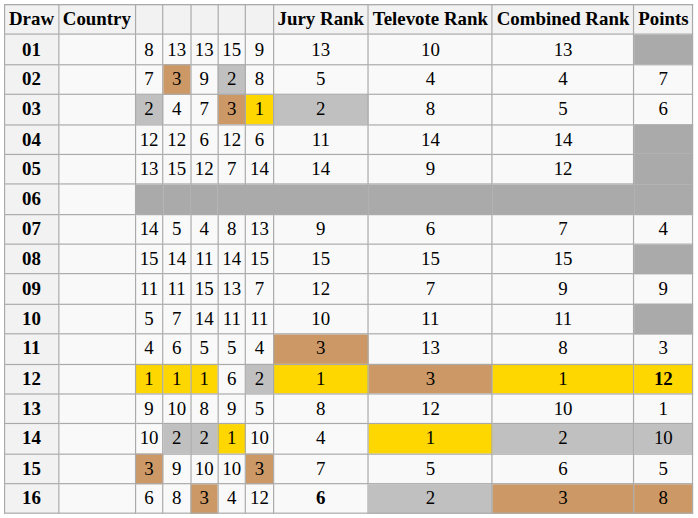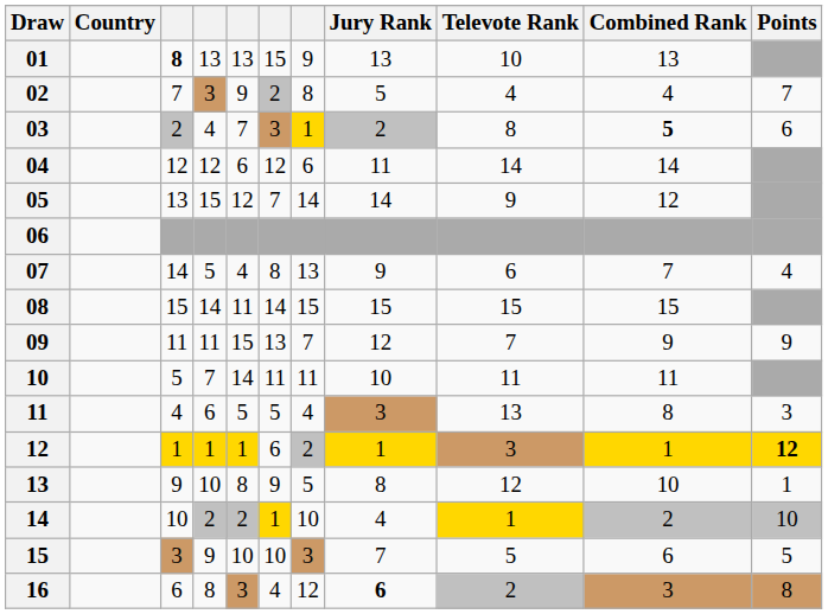01 | column 3: normal -> bold
03 | Combined Rank: normal -> bold
